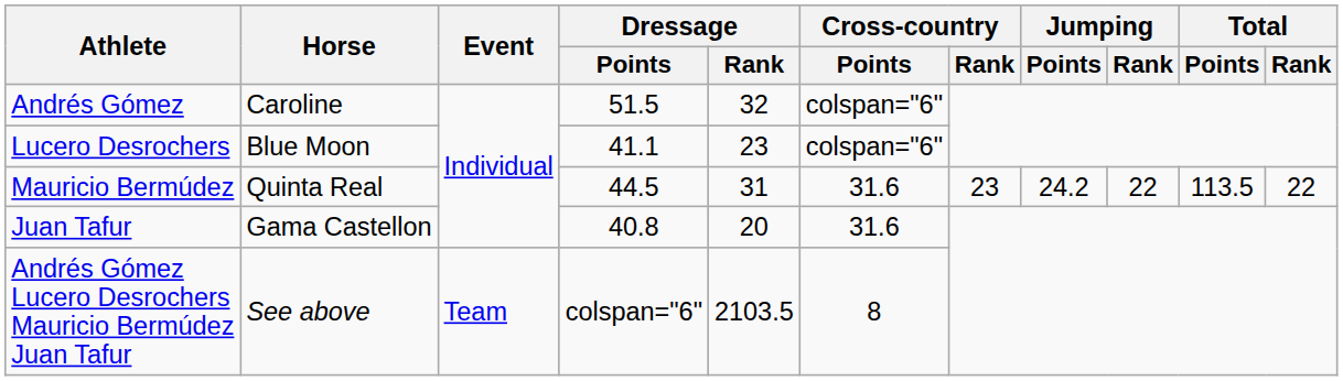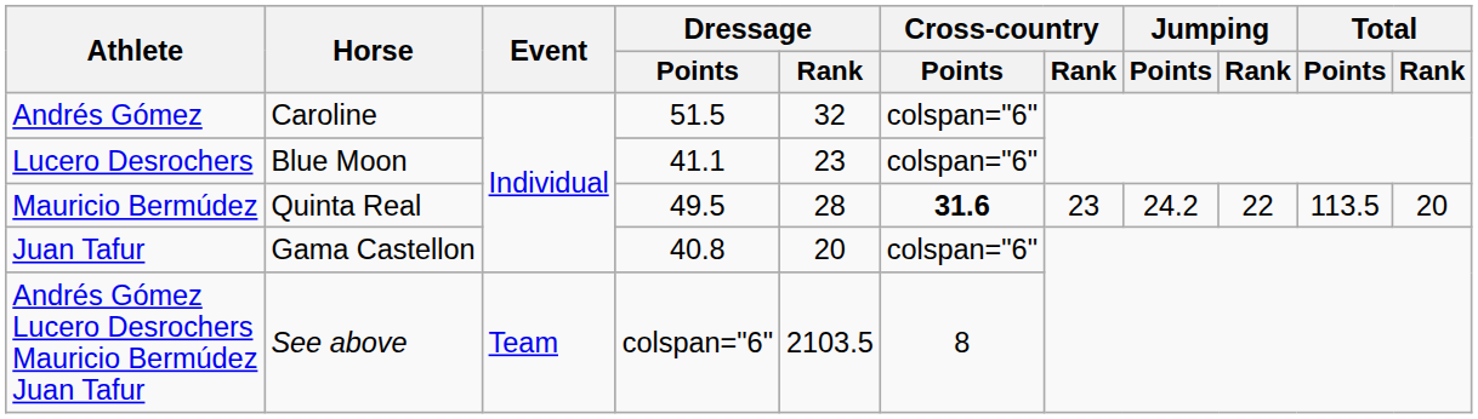Mauricio Bermúdez | Dressage / Points: 44.5 -> 49.5
Mauricio Bermúdez | Dressage / Rank: 31 -> 28
Mauricio Bermúdez | Cross-country / Points: normal -> bold
Mauricio Bermúdez | Total / Rank: 22 -> 20
Juan Tafur | Cross-country / Points: 31.6 -> colspan="6"
